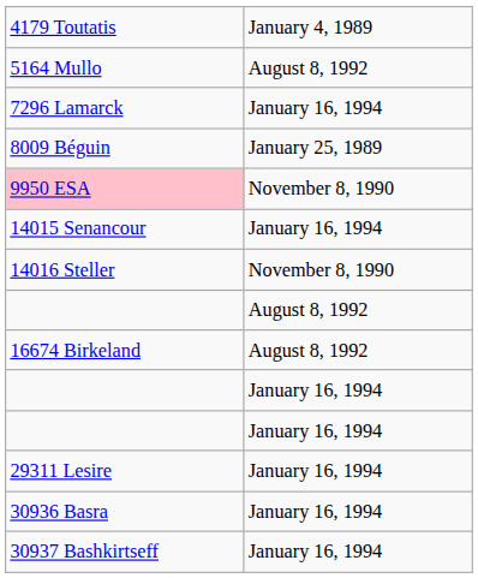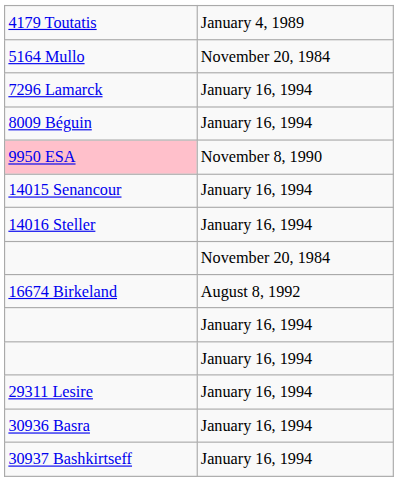row 2 | column 2: August 8, 1992 -> November 20, 1984
row 4 | column 2: January 25, 1989 -> January 16, 1994
row 7 | column 2: November 8, 1990 -> January 16, 1994
row 8 | column 2: August 8, 1992 -> November 20, 1984
